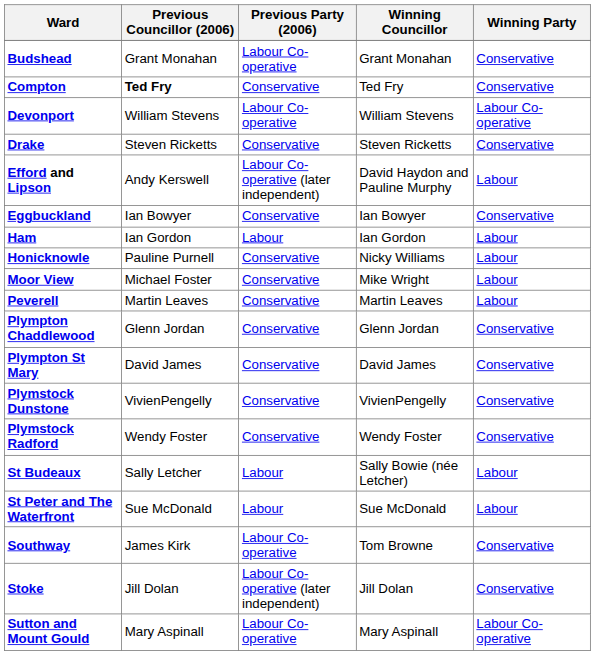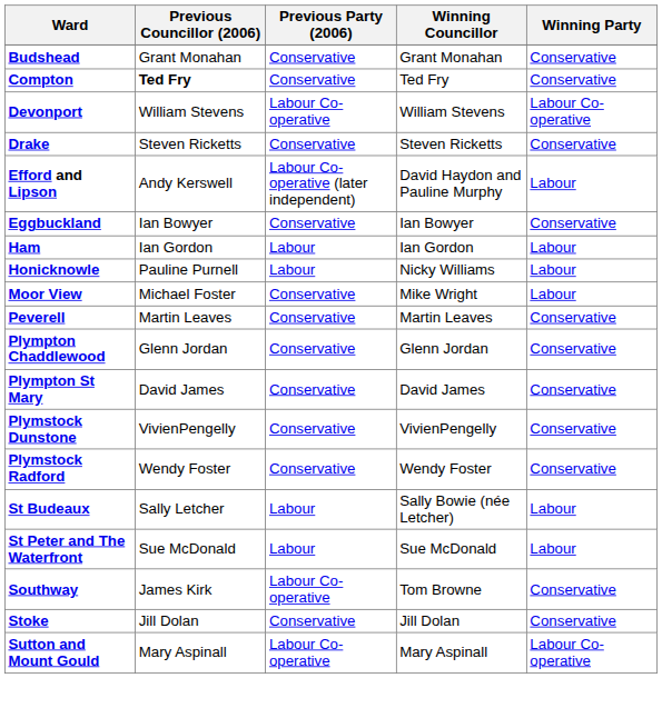Budshead | Previous Party (2006): Labour Co-operative -> Conservative
Honicknowle | Previous Party (2006): Conservative -> Labour
Peverell | Winning Party: Labour -> Conservative
Stoke | Previous Party (2006): Labour Co-operative (later independent) -> Conservative
